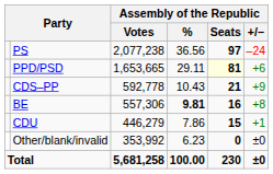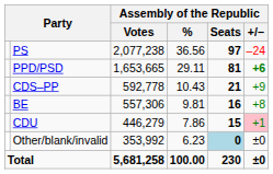PPD/PSD | Assembly of the Republic / Seats: lightyellow background -> no background
PPD/PSD | Assembly of the Republic / +/−: normal -> bold
BE | Assembly of the Republic / %: bold -> normal
CDU | Assembly of the Republic / +/−: no background -> pink background
Other/blank/invalid | Assembly of the Republic / Seats: no background -> lightblue background
